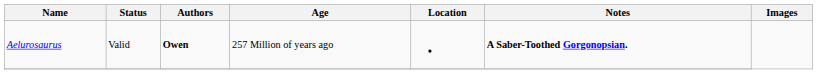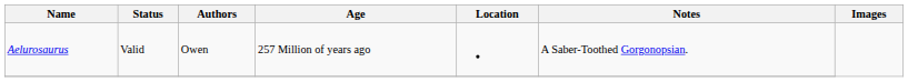Aelurosaurus | Authors: bold -> normal
Aelurosaurus | Notes: bold -> normal
